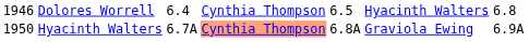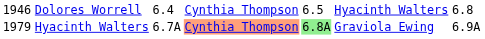row 2 | column 1: 1950 -> 1979
row 2 | column 5: no background -> lightgreen background
